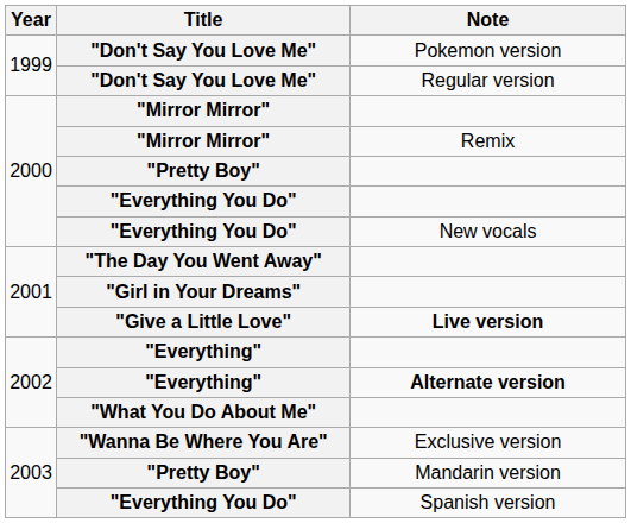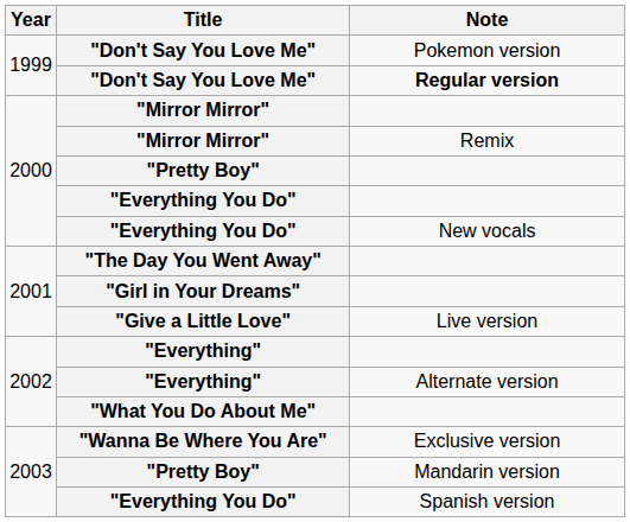"Don't Say You Love Me" / Regular version | Note: normal -> bold
"Give a Little Love" | Note: bold -> normal
"Everything" / Alternate version | Note: bold -> normal
